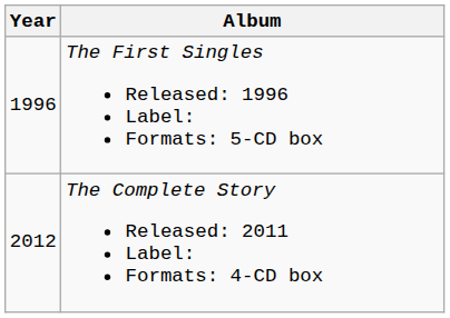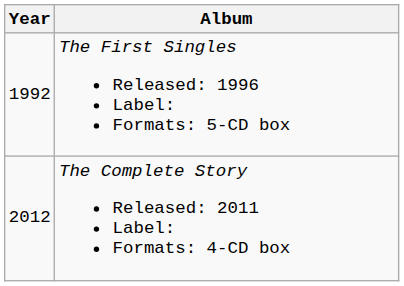The First Singles Released: 1996 Label: Formats: 5-CD box | Year: 1996 -> 1992
